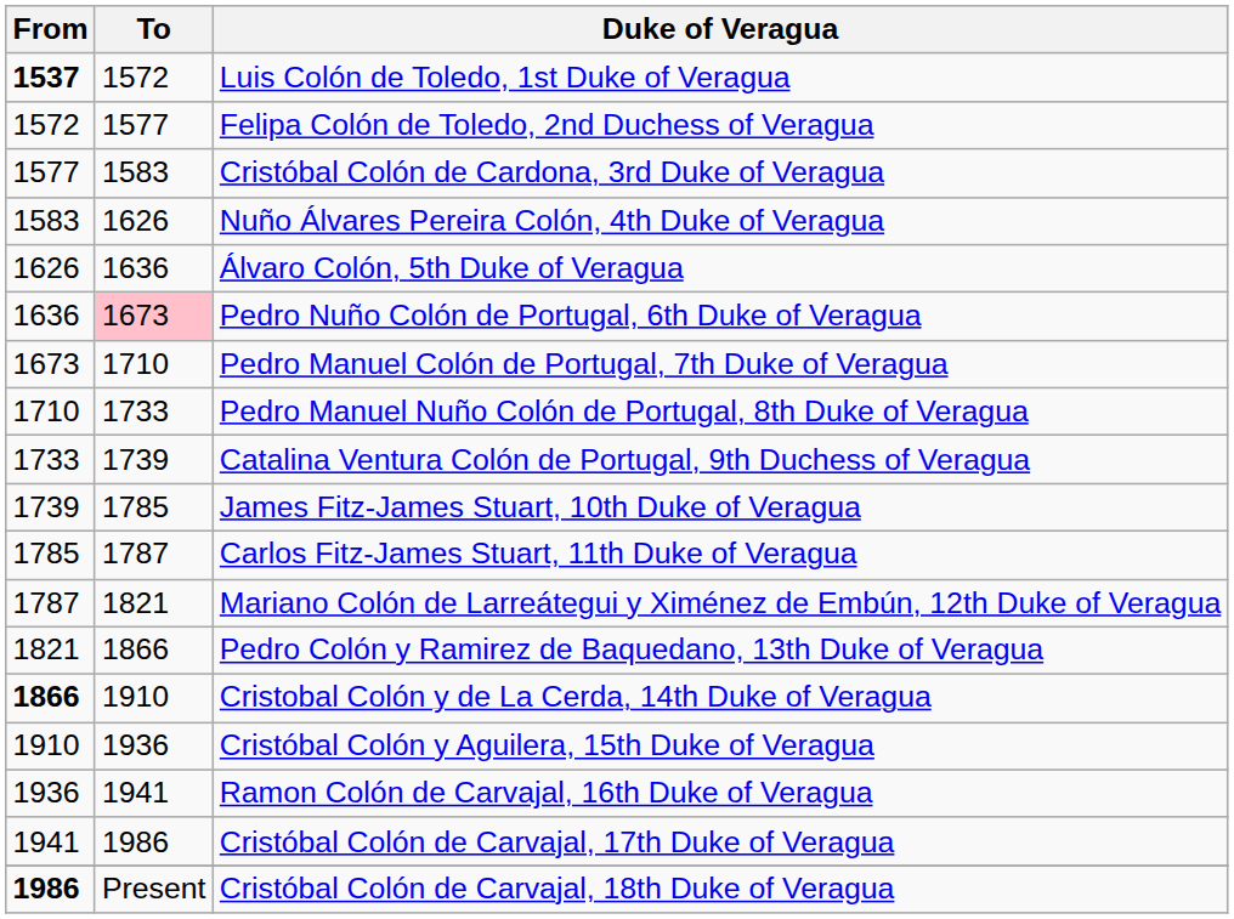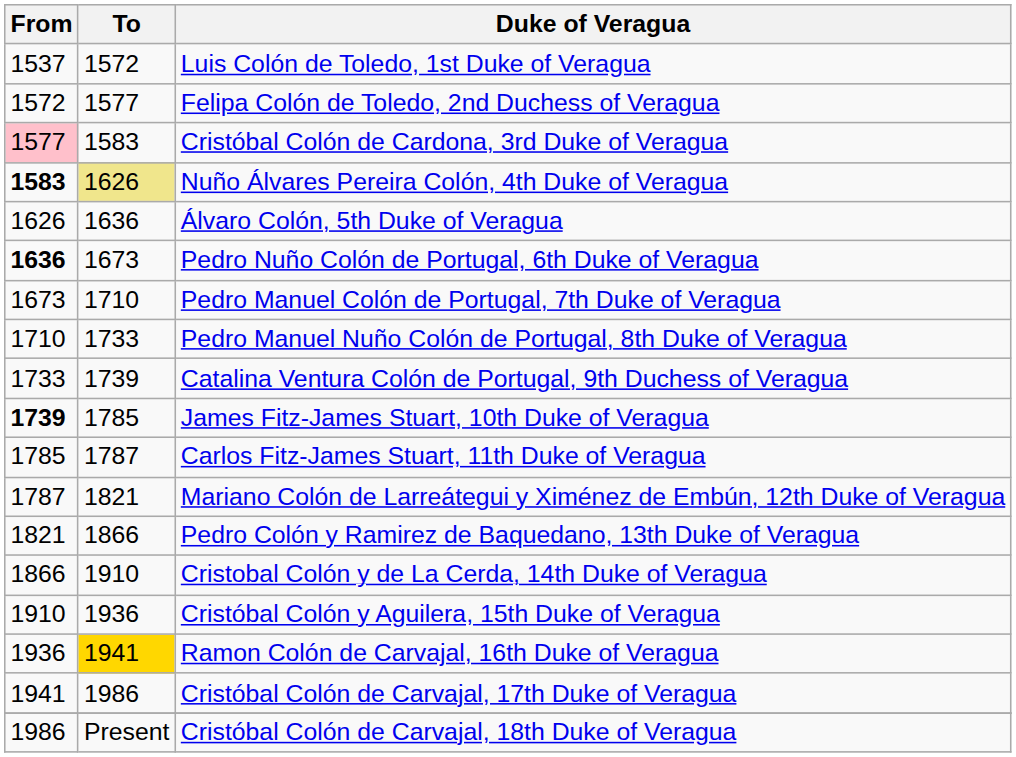Luis Colón de Toledo, 1st Duke of Veragua | From: bold -> normal
Cristóbal Colón de Cardona, 3rd Duke of Veragua | From: no background -> pink background
Nuño Álvares Pereira Colón, 4th Duke of Veragua | From: normal -> bold
Nuño Álvares Pereira Colón, 4th Duke of Veragua | To: no background -> khaki background
Pedro Nuño Colón de Portugal, 6th Duke of Veragua | From: normal -> bold
Pedro Nuño Colón de Portugal, 6th Duke of Veragua | To: pink background -> no background
James Fitz-James Stuart, 10th Duke of Veragua | From: normal -> bold
Cristobal Colón y de La Cerda, 14th Duke of Veragua | From: bold -> normal
Ramon Colón de Carvajal, 16th Duke of Veragua | To: no background -> gold background
Cristóbal Colón de Carvajal, 18th Duke of Veragua | From: bold -> normal
